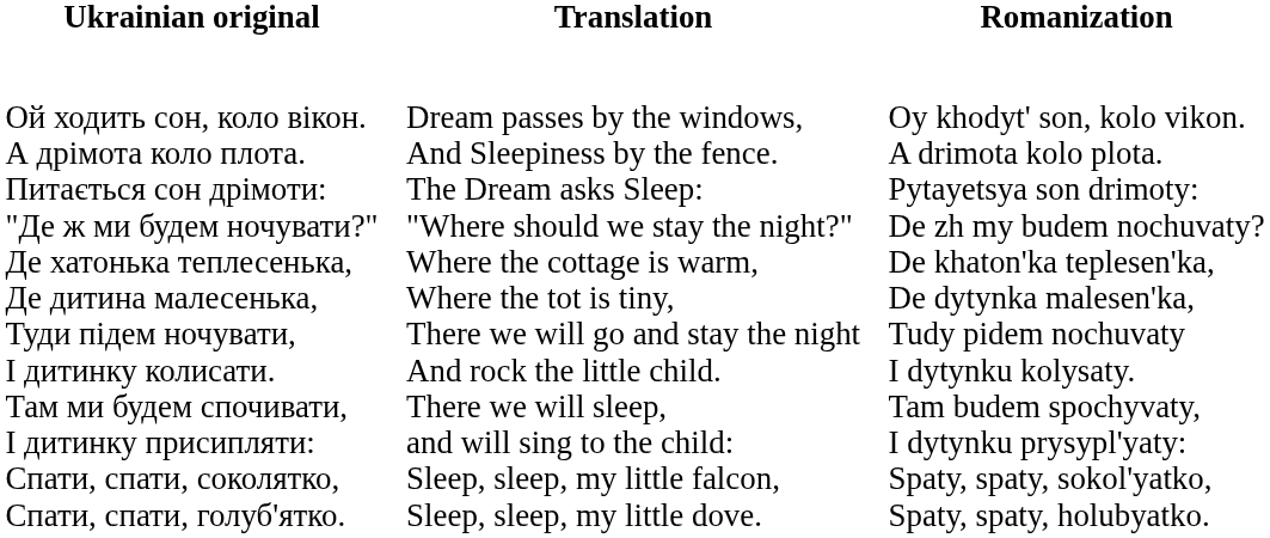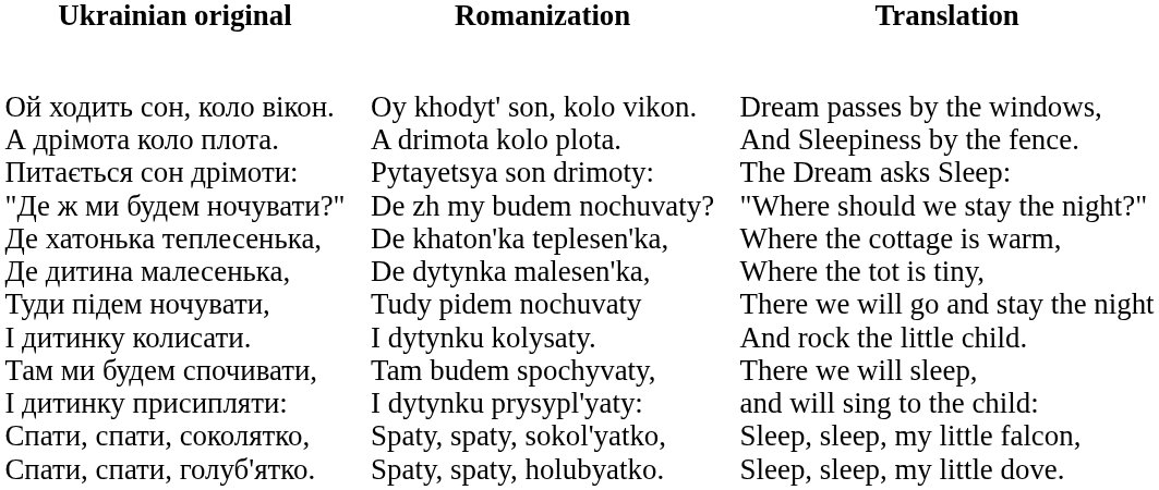columns swapped: Romanization <-> Translation
